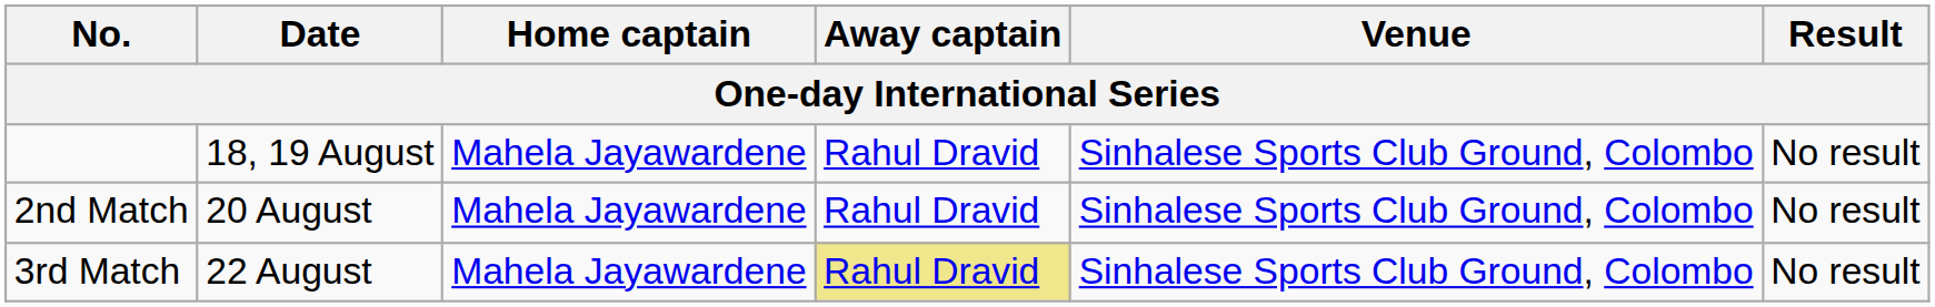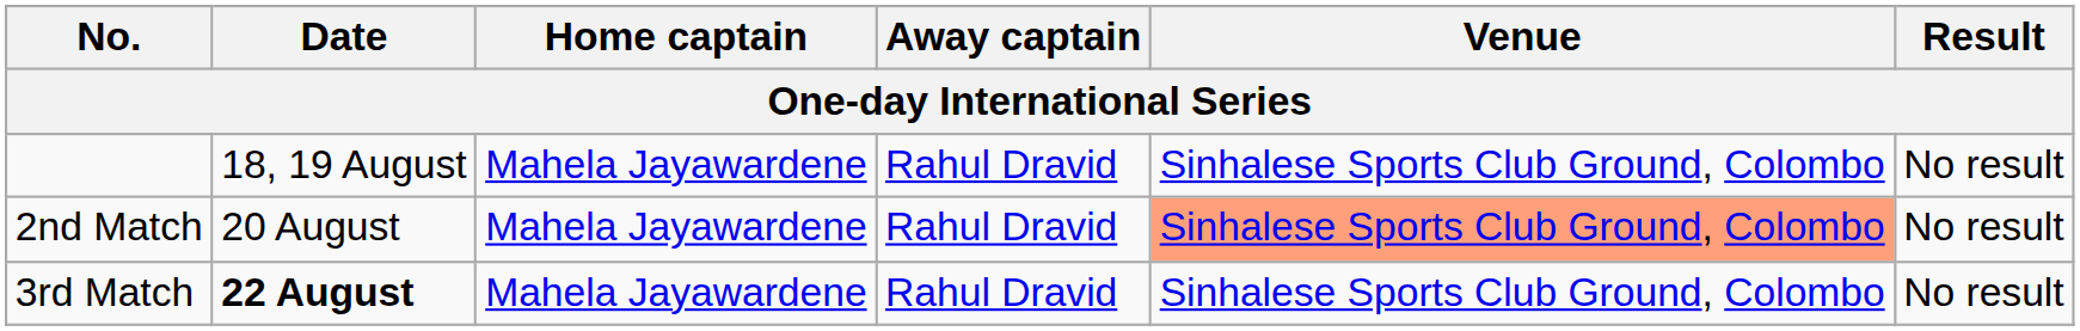2nd Match | Venue: no background -> lightsalmon background
3rd Match | Date: normal -> bold
3rd Match | Away captain: khaki background -> no background
